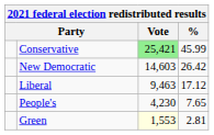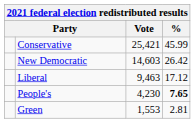Conservative | Vote: lightgreen background -> no background
People's | %: normal -> bold
Green | Vote: lightyellow background -> no background
